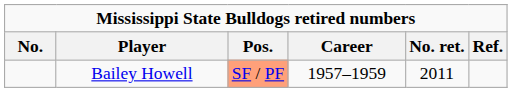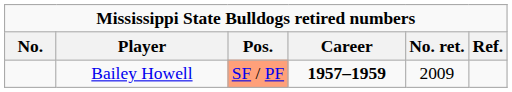Bailey Howell | Career: normal -> bold
Bailey Howell | No. ret.: 2011 -> 2009
